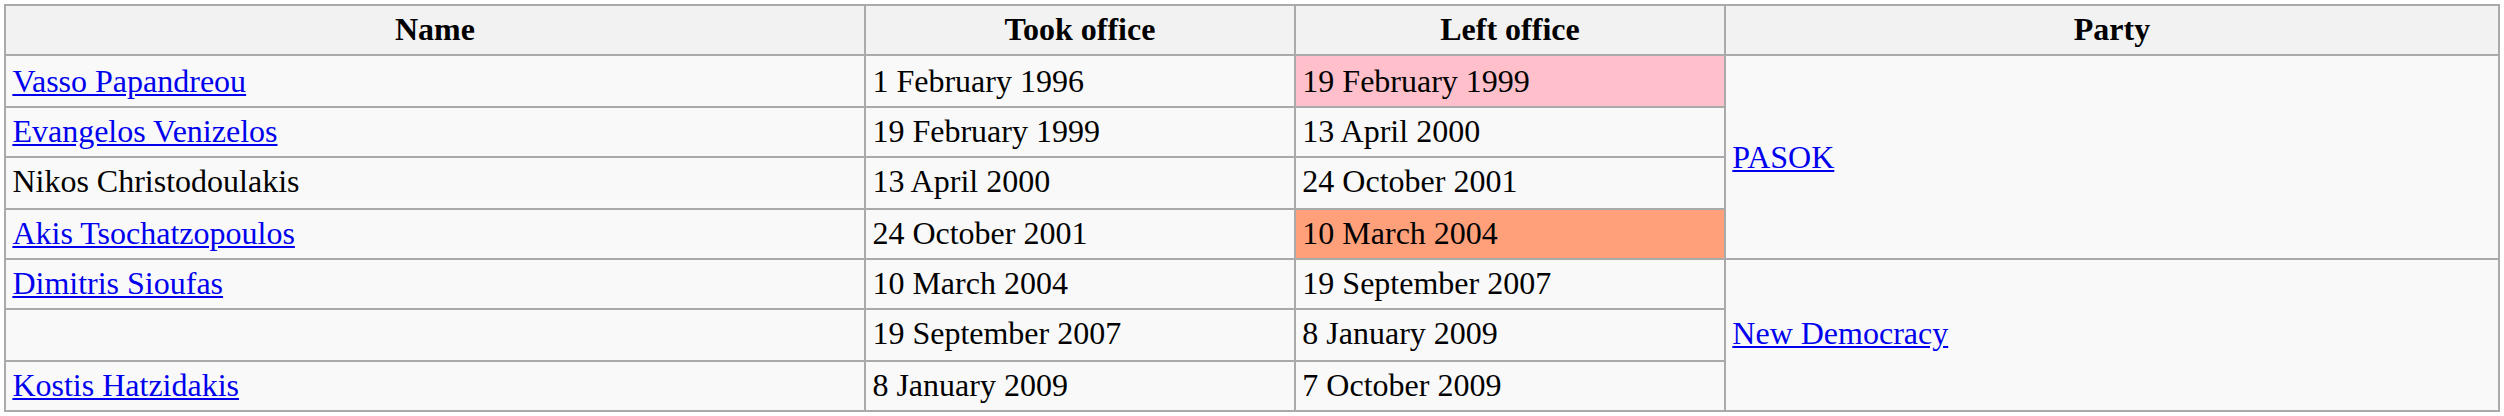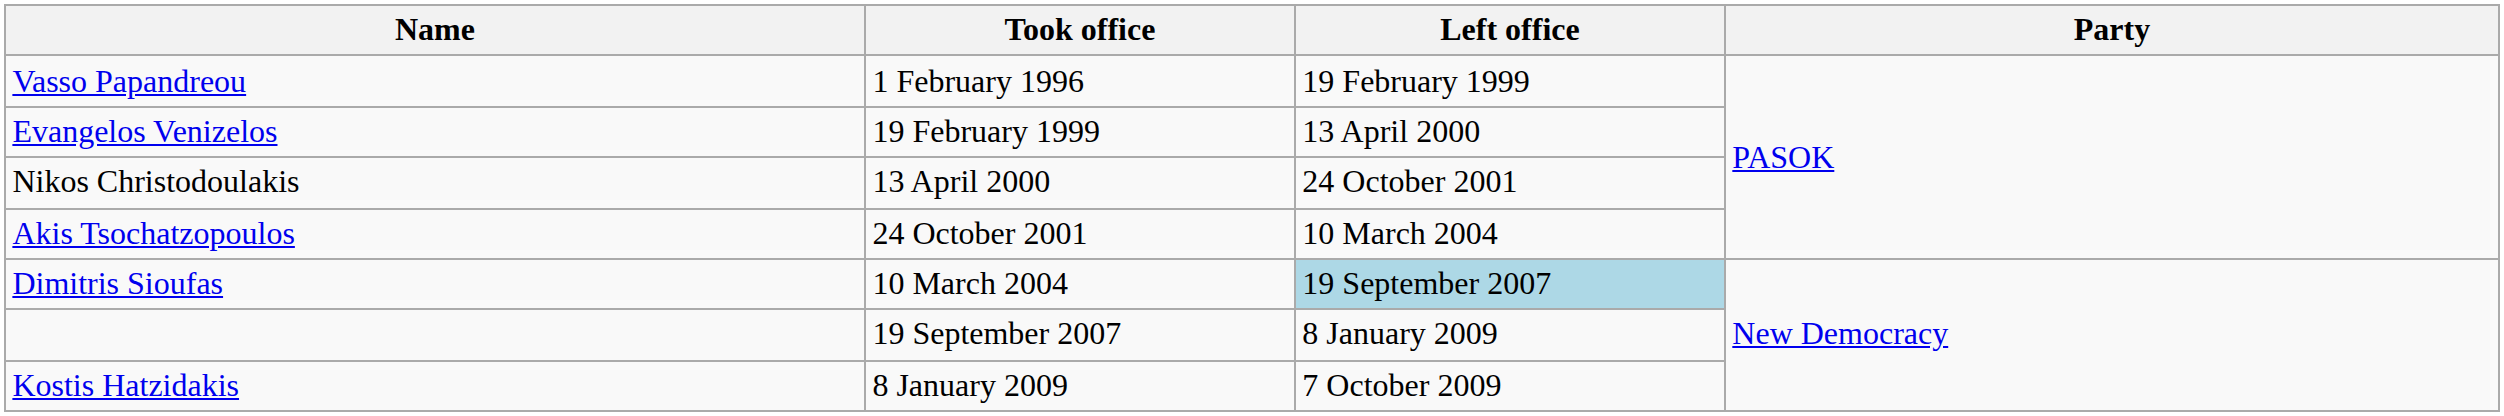Vasso Papandreou | Left office: pink background -> no background
Akis Tsochatzopoulos | Left office: lightsalmon background -> no background
Dimitris Sioufas | Left office: no background -> lightblue background
